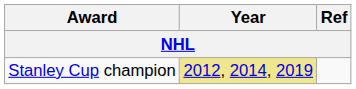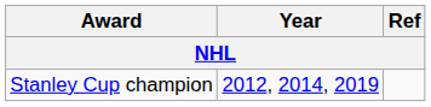Stanley Cup champion | Year: khaki background -> no background
